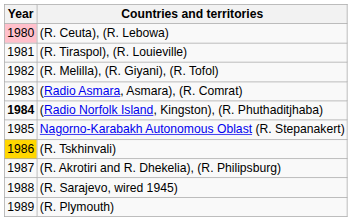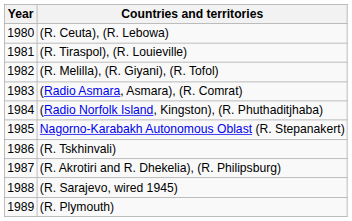(R. Ceuta), (R. Lebowa) | Year: pink background -> no background
(Radio Norfolk Island, Kingston), (R. Phuthaditjhaba) | Year: bold -> normal
(R. Tskhinvali) | Year: gold background -> no background
